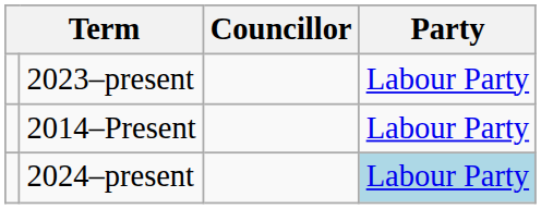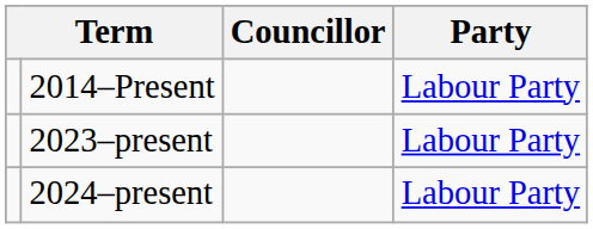rows swapped: 2023–present <-> 2014–Present
2024–present | Party: lightblue background -> no background
